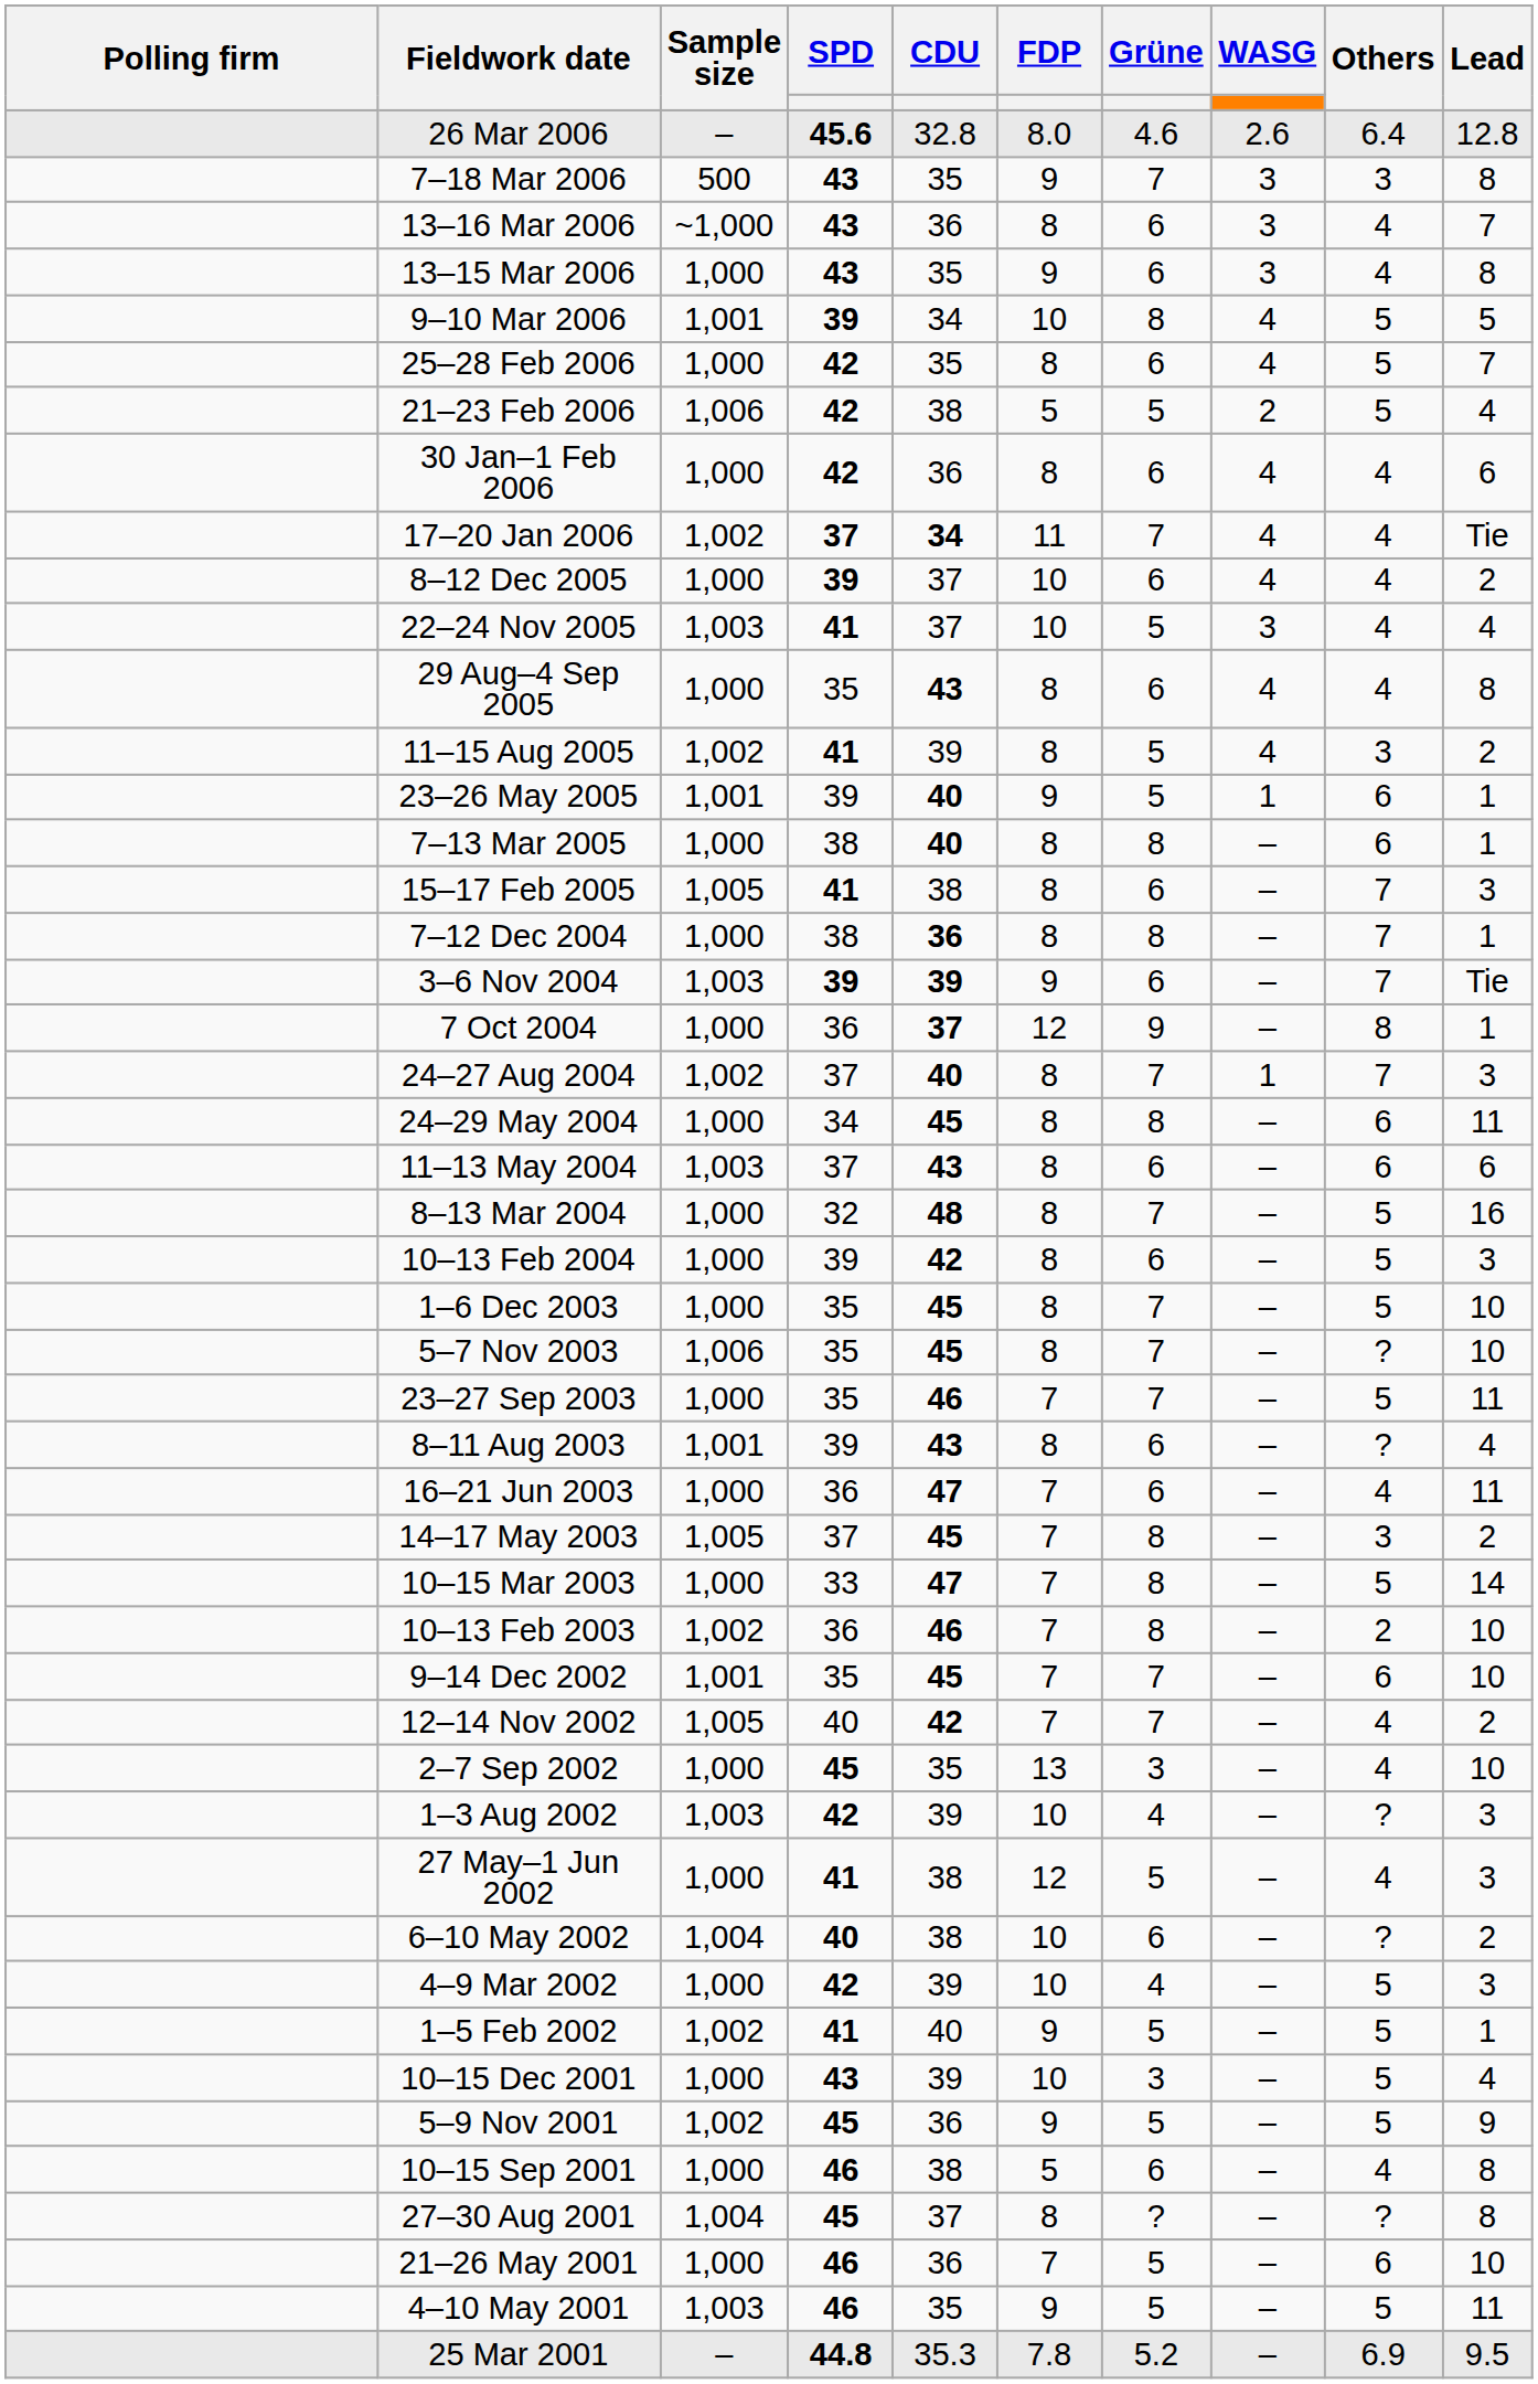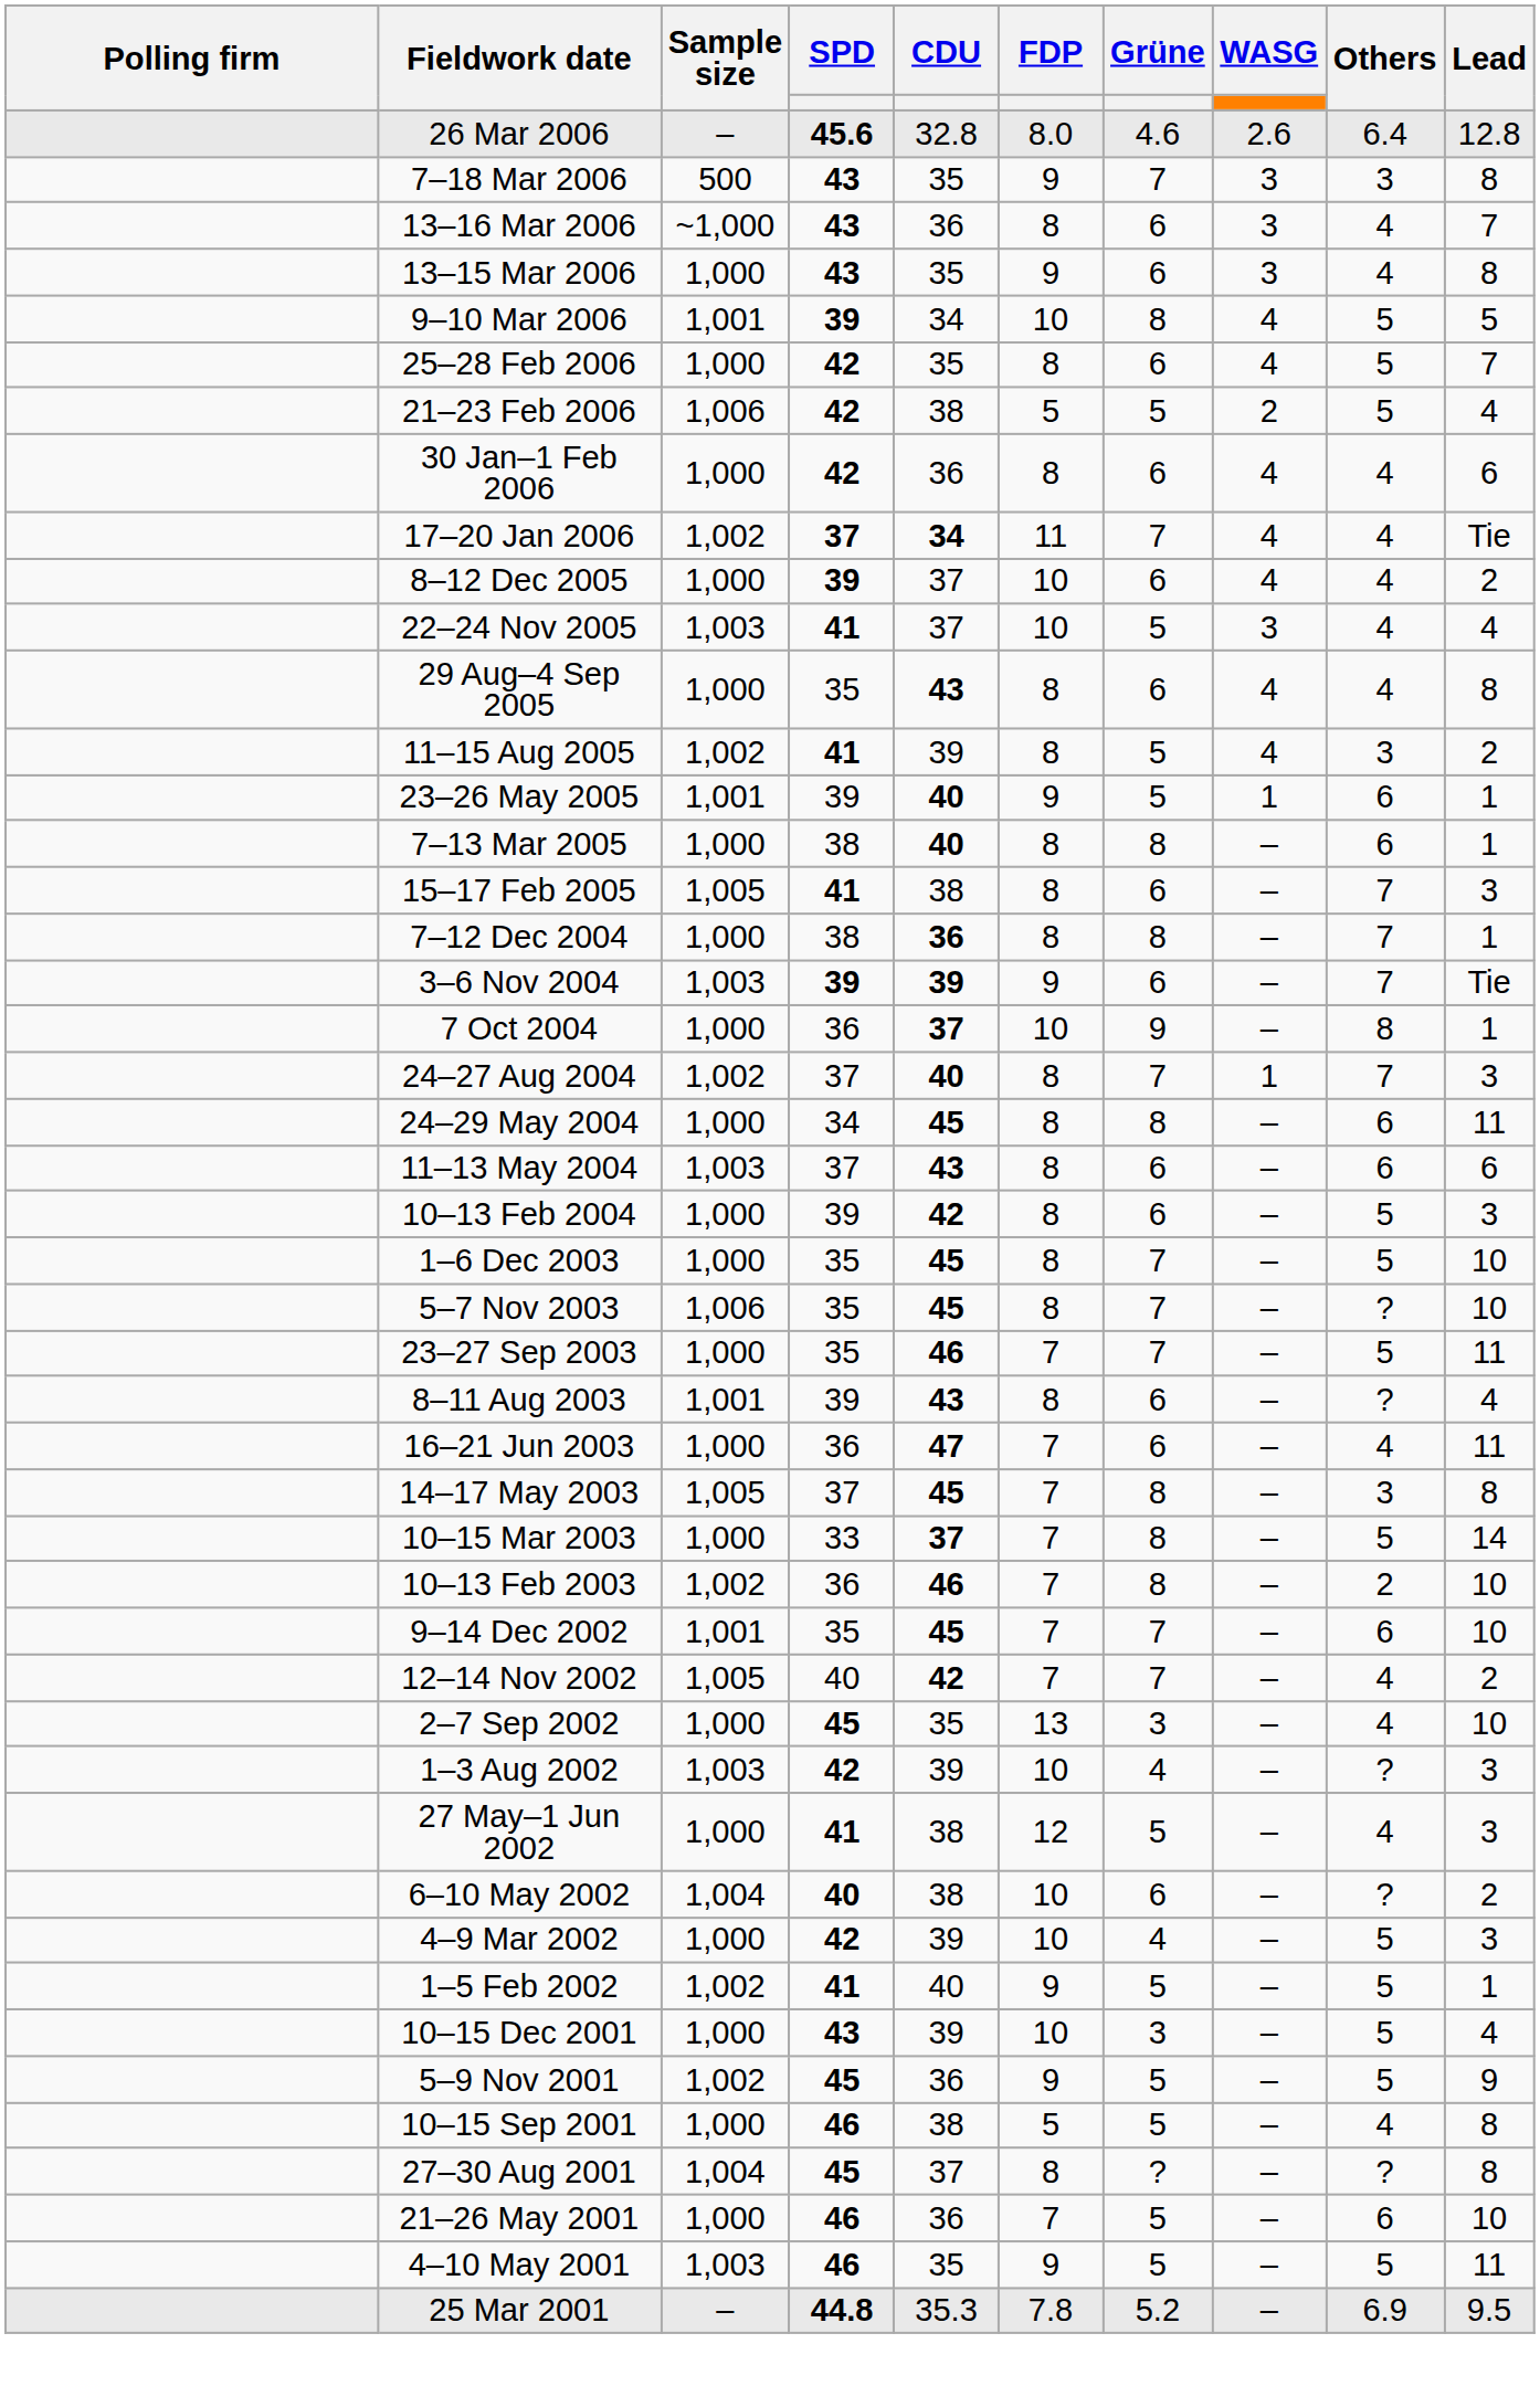7 Oct 2004 | FDP: 12 -> 10
- row: 8–13 Mar 2004 | 1,000 | 32 | 48 | 8 | 7 | – | 5 | 16
14–17 May 2003 | Lead: 2 -> 8
10–15 Mar 2003 | CDU: 47 -> 37
10–15 Sep 2001 | Grüne: 6 -> 5
